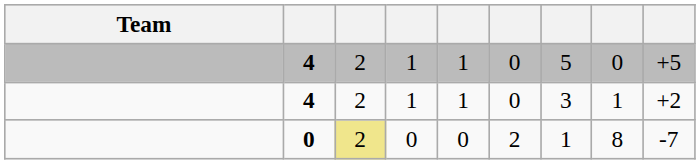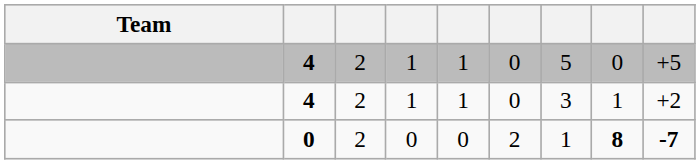row 4 | column 3: khaki background -> no background
row 4 | column 8: normal -> bold
row 4 | column 9: normal -> bold
